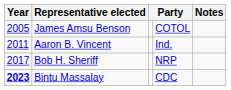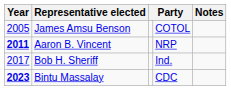Aaron B. Vincent | Year: normal -> bold
Aaron B. Vincent | column 4: Ind. -> NRP
Bob H. Sheriff | column 4: NRP -> Ind.
